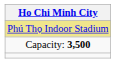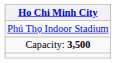row 2 | column 1: khaki background -> no background
